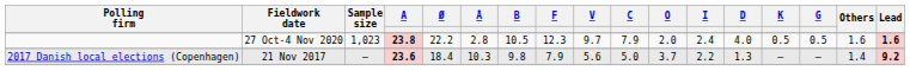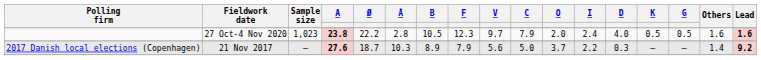2017 Danish local elections (Copenhagen) | A: 23.6 -> 27.6
2017 Danish local elections (Copenhagen) | Ø: 18.4 -> 18.7
2017 Danish local elections (Copenhagen) | B: 9.8 -> 8.9
2017 Danish local elections (Copenhagen) | D: 1.3 -> 0.3
